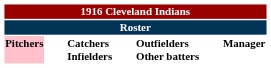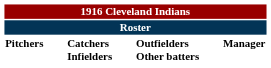Pitchers | column 1: pink background -> no background
